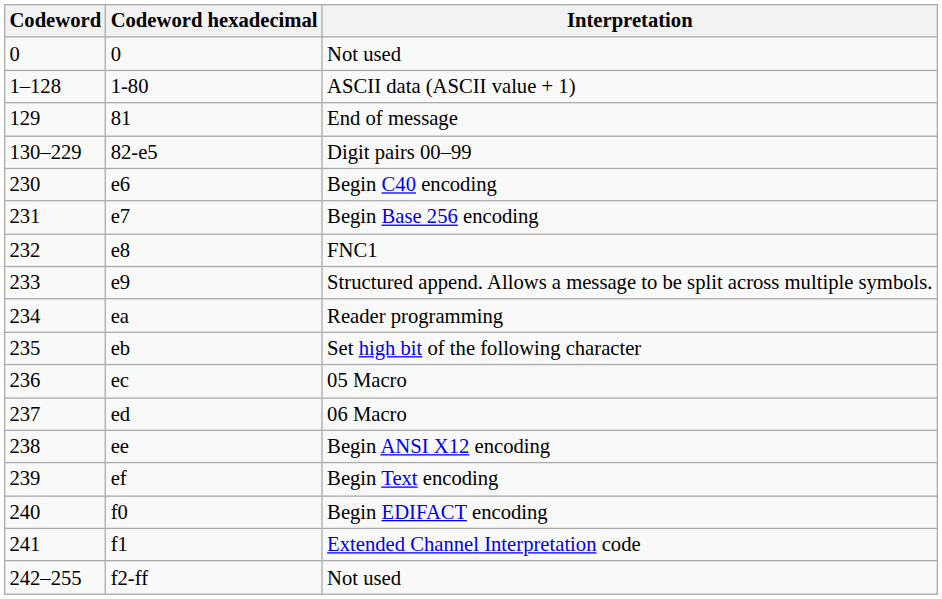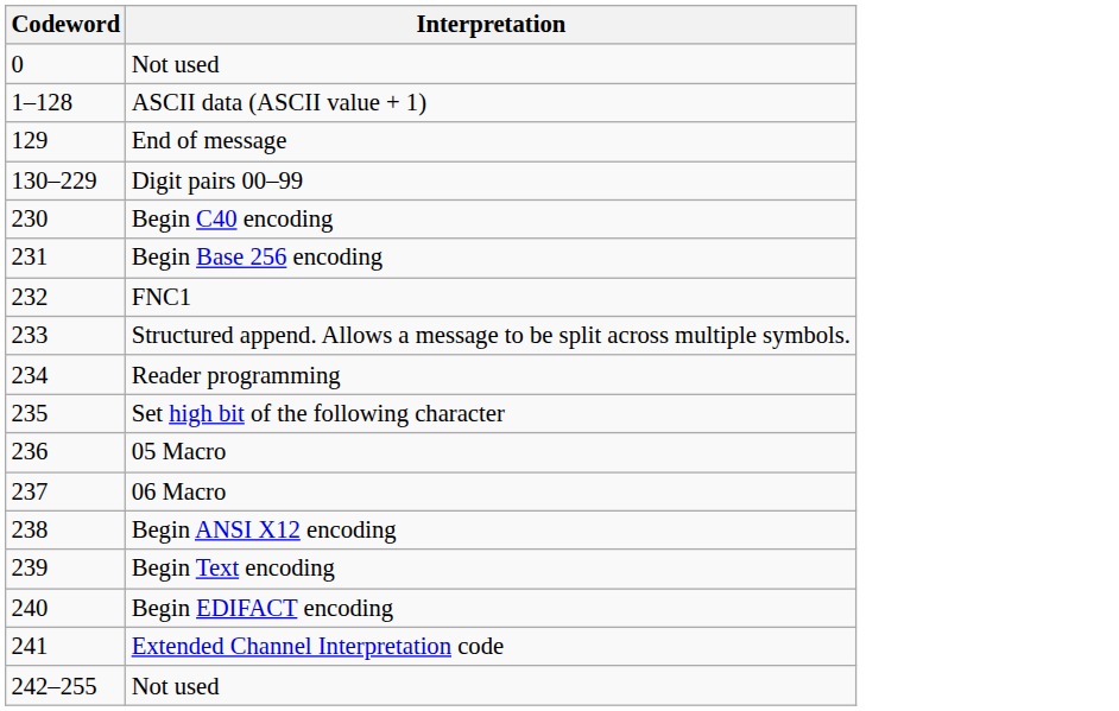- column: Codeword hexadecimal | 0 | 1-80 | 81 | 82-e5 | e6 | e7 | e8 | e9 | ea | eb | ec | ed | ee | ef | f0 | f1 | f2-ff
